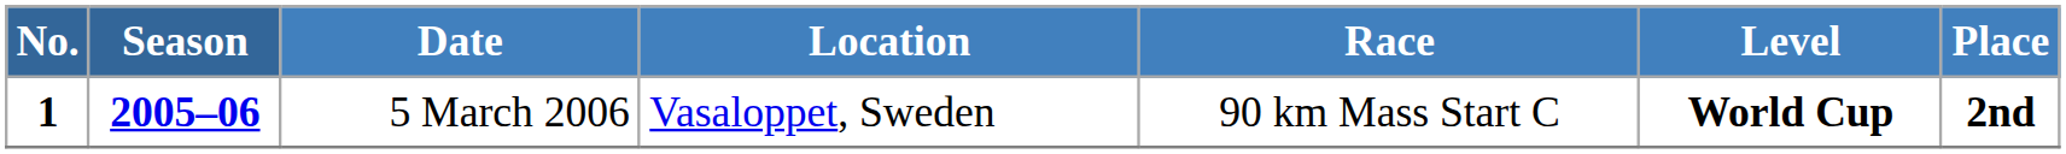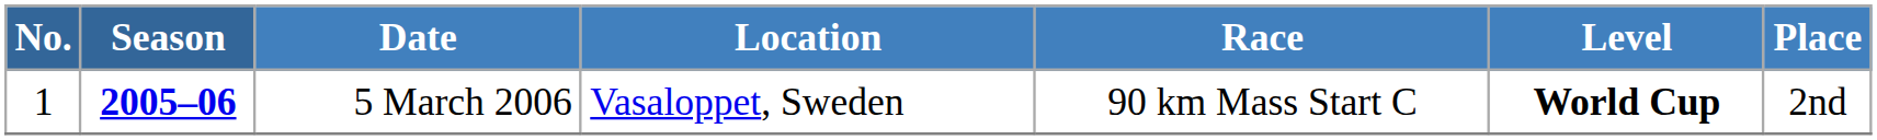5 March 2006 | No.: bold -> normal
5 March 2006 | Place: bold -> normal
